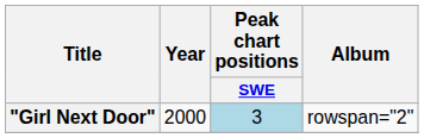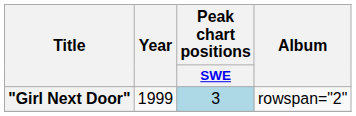"Girl Next Door" | Year: 2000 -> 1999
